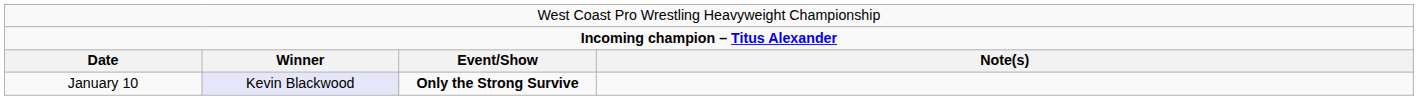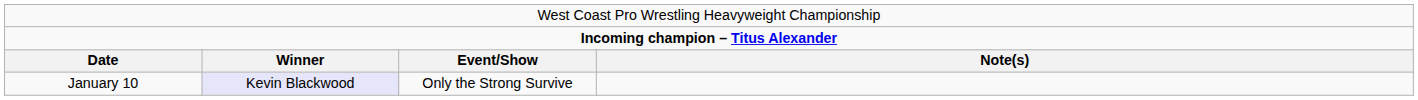January 10 | column 3: bold -> normal
